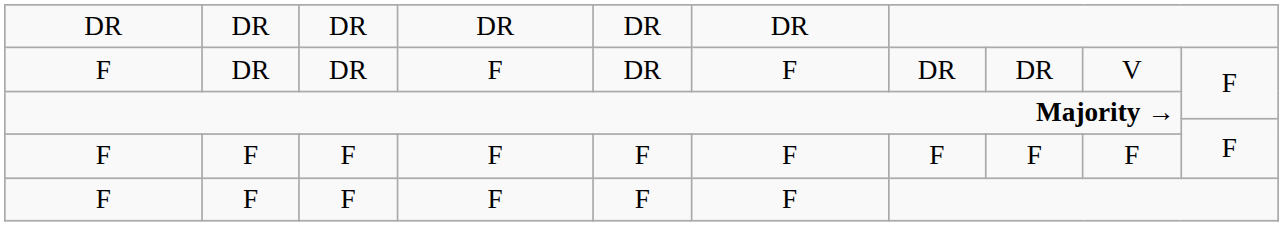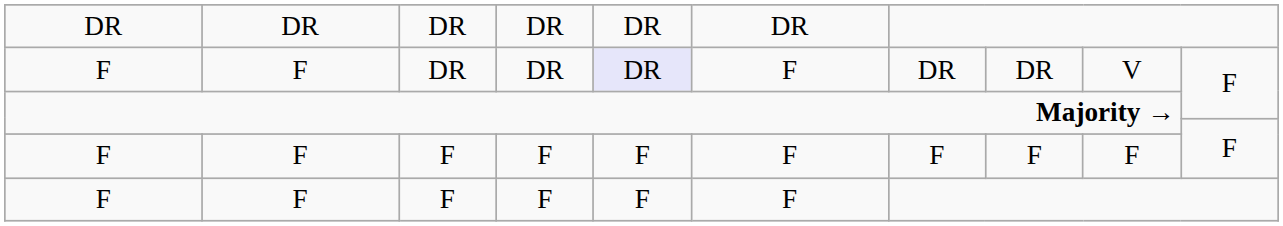row 2 | column 2: DR -> F
row 2 | column 4: F -> DR
row 2 | column 5: no background -> lavender background
